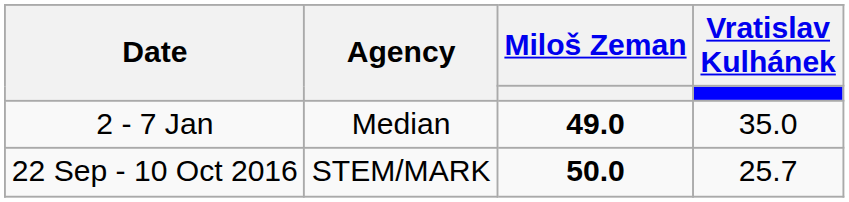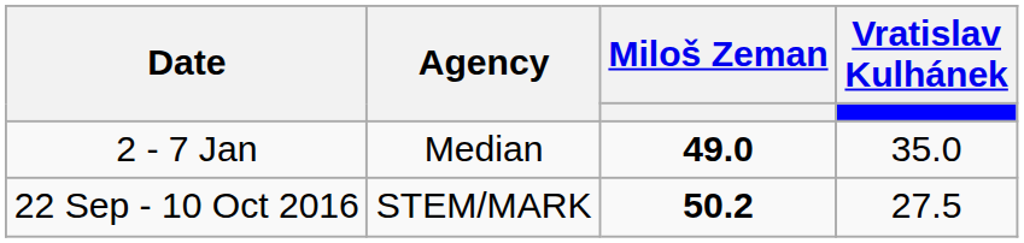22 Sep - 10 Oct 2016 | Miloš Zeman: 50.0 -> 50.2
22 Sep - 10 Oct 2016 | Vratislav Kulhánek: 25.7 -> 27.5
